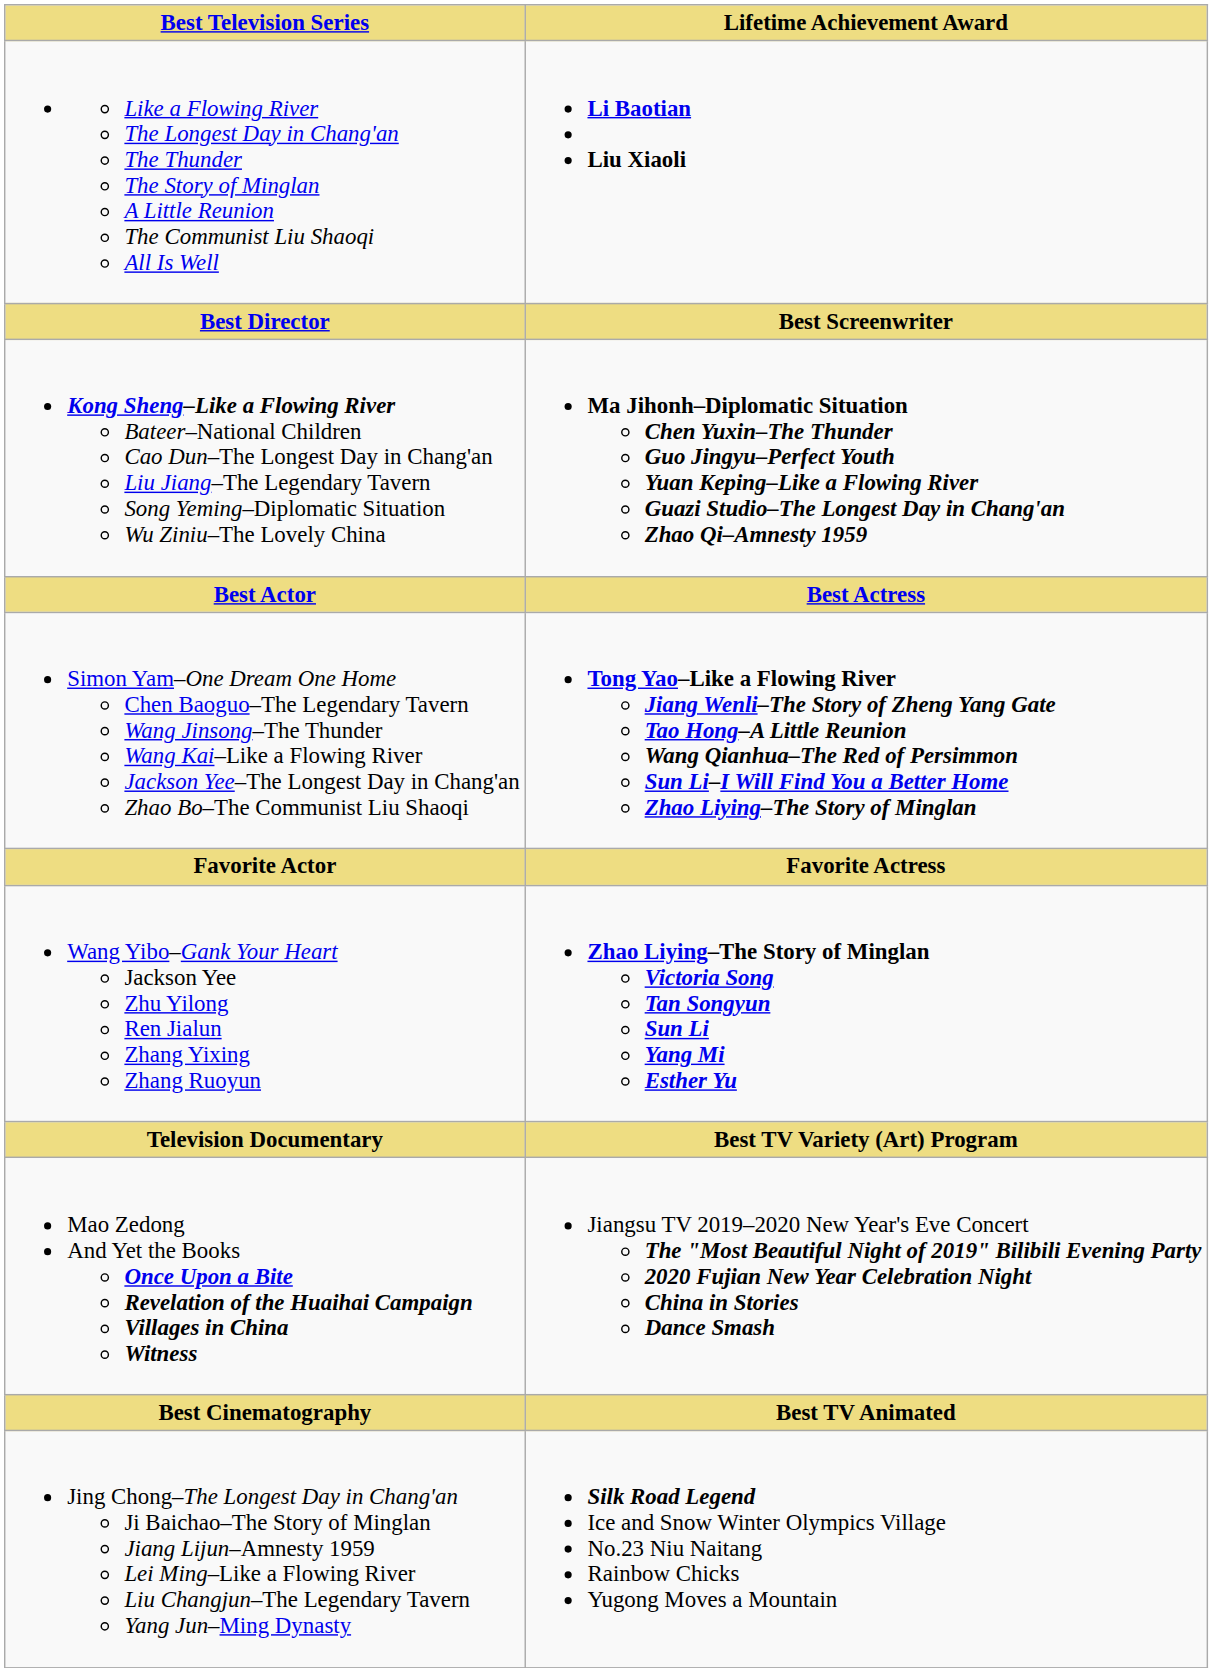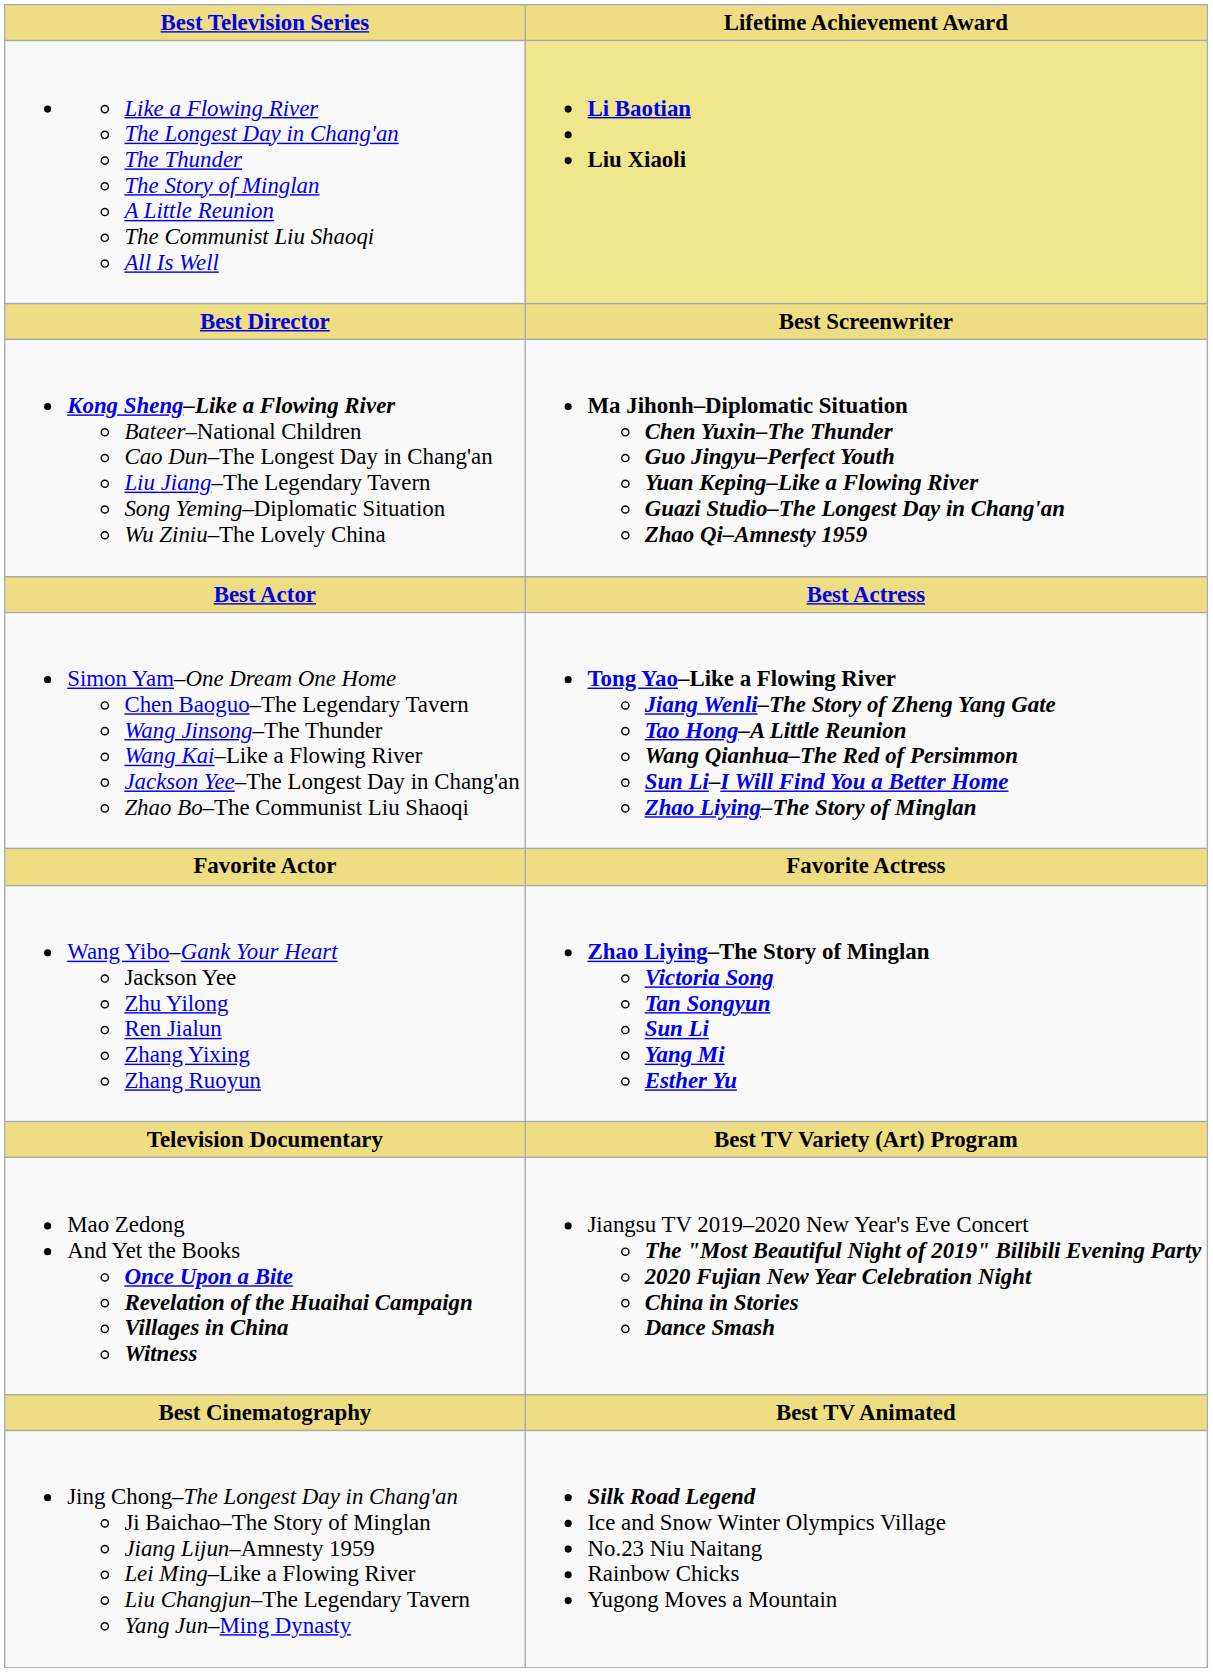row 2 | Lifetime Achievement Award: no background -> khaki background
